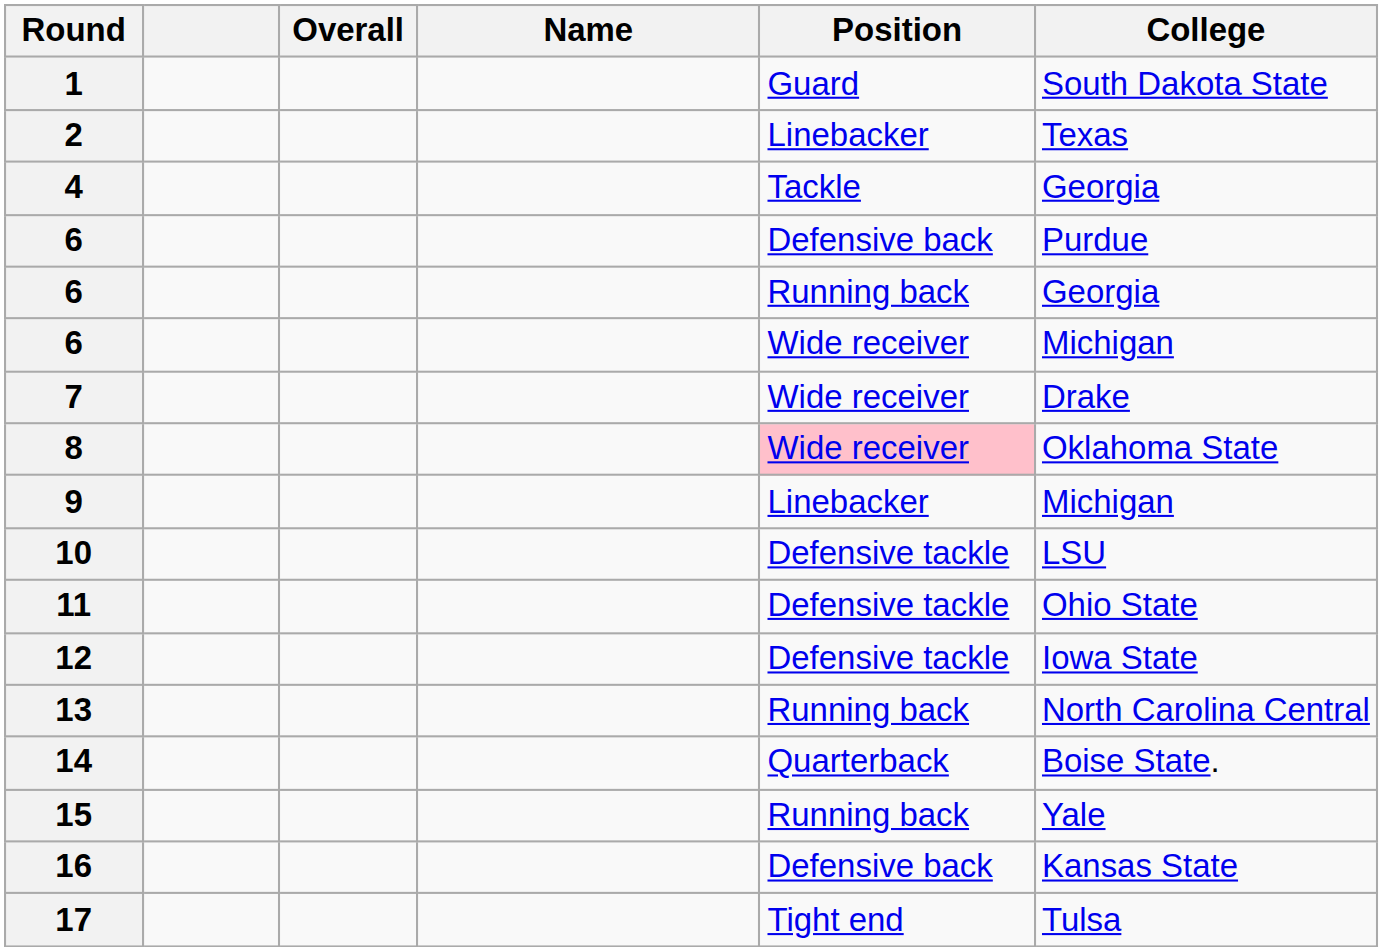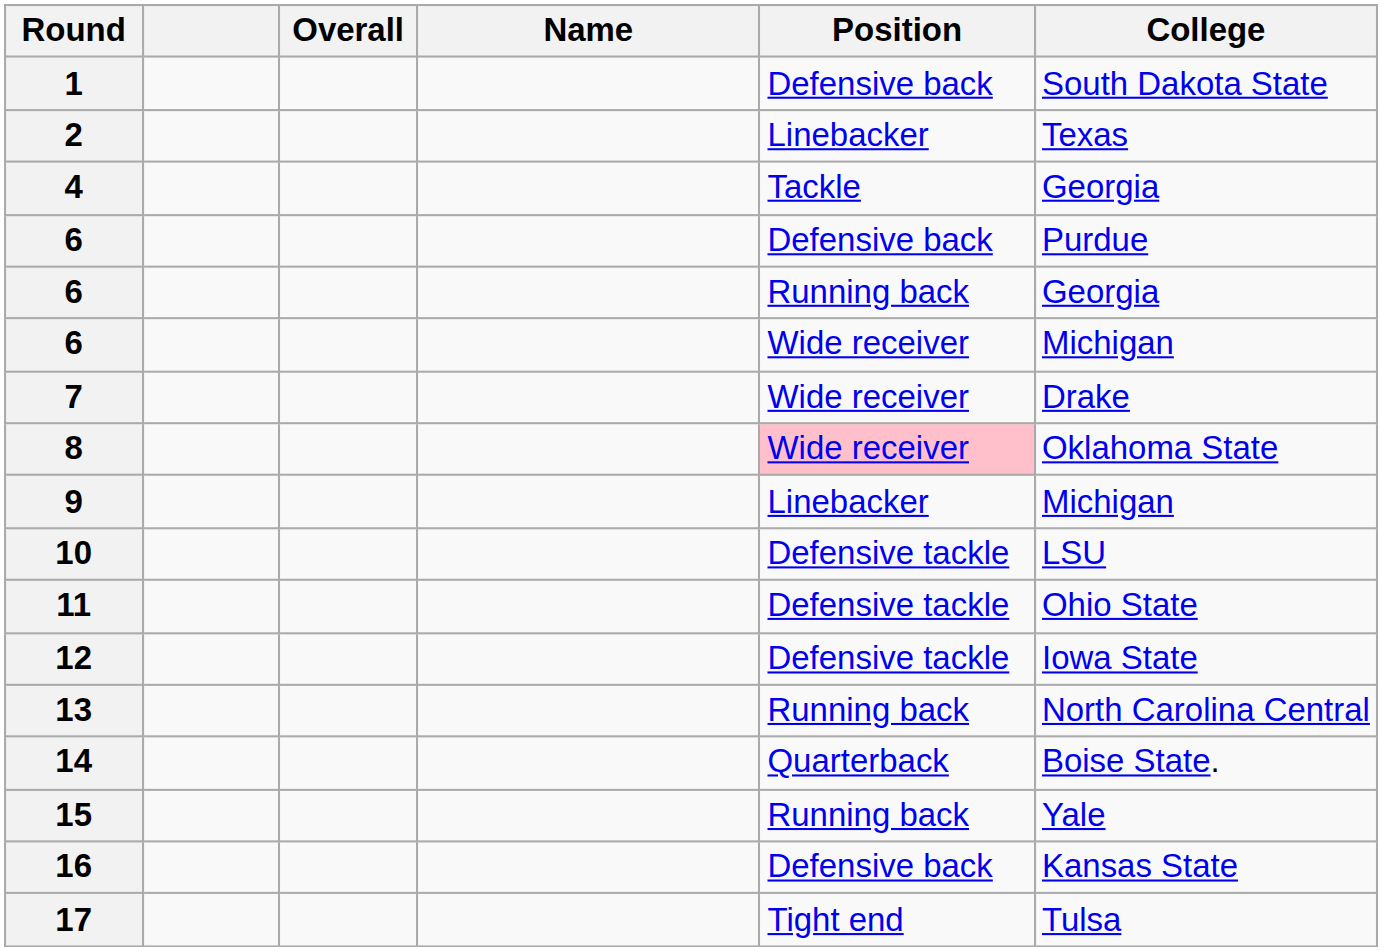1 | Position: Guard -> Defensive back
